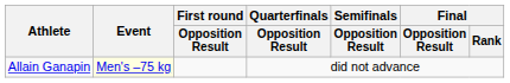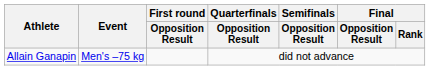Allain Ganapin | Event: lightyellow background -> no background
